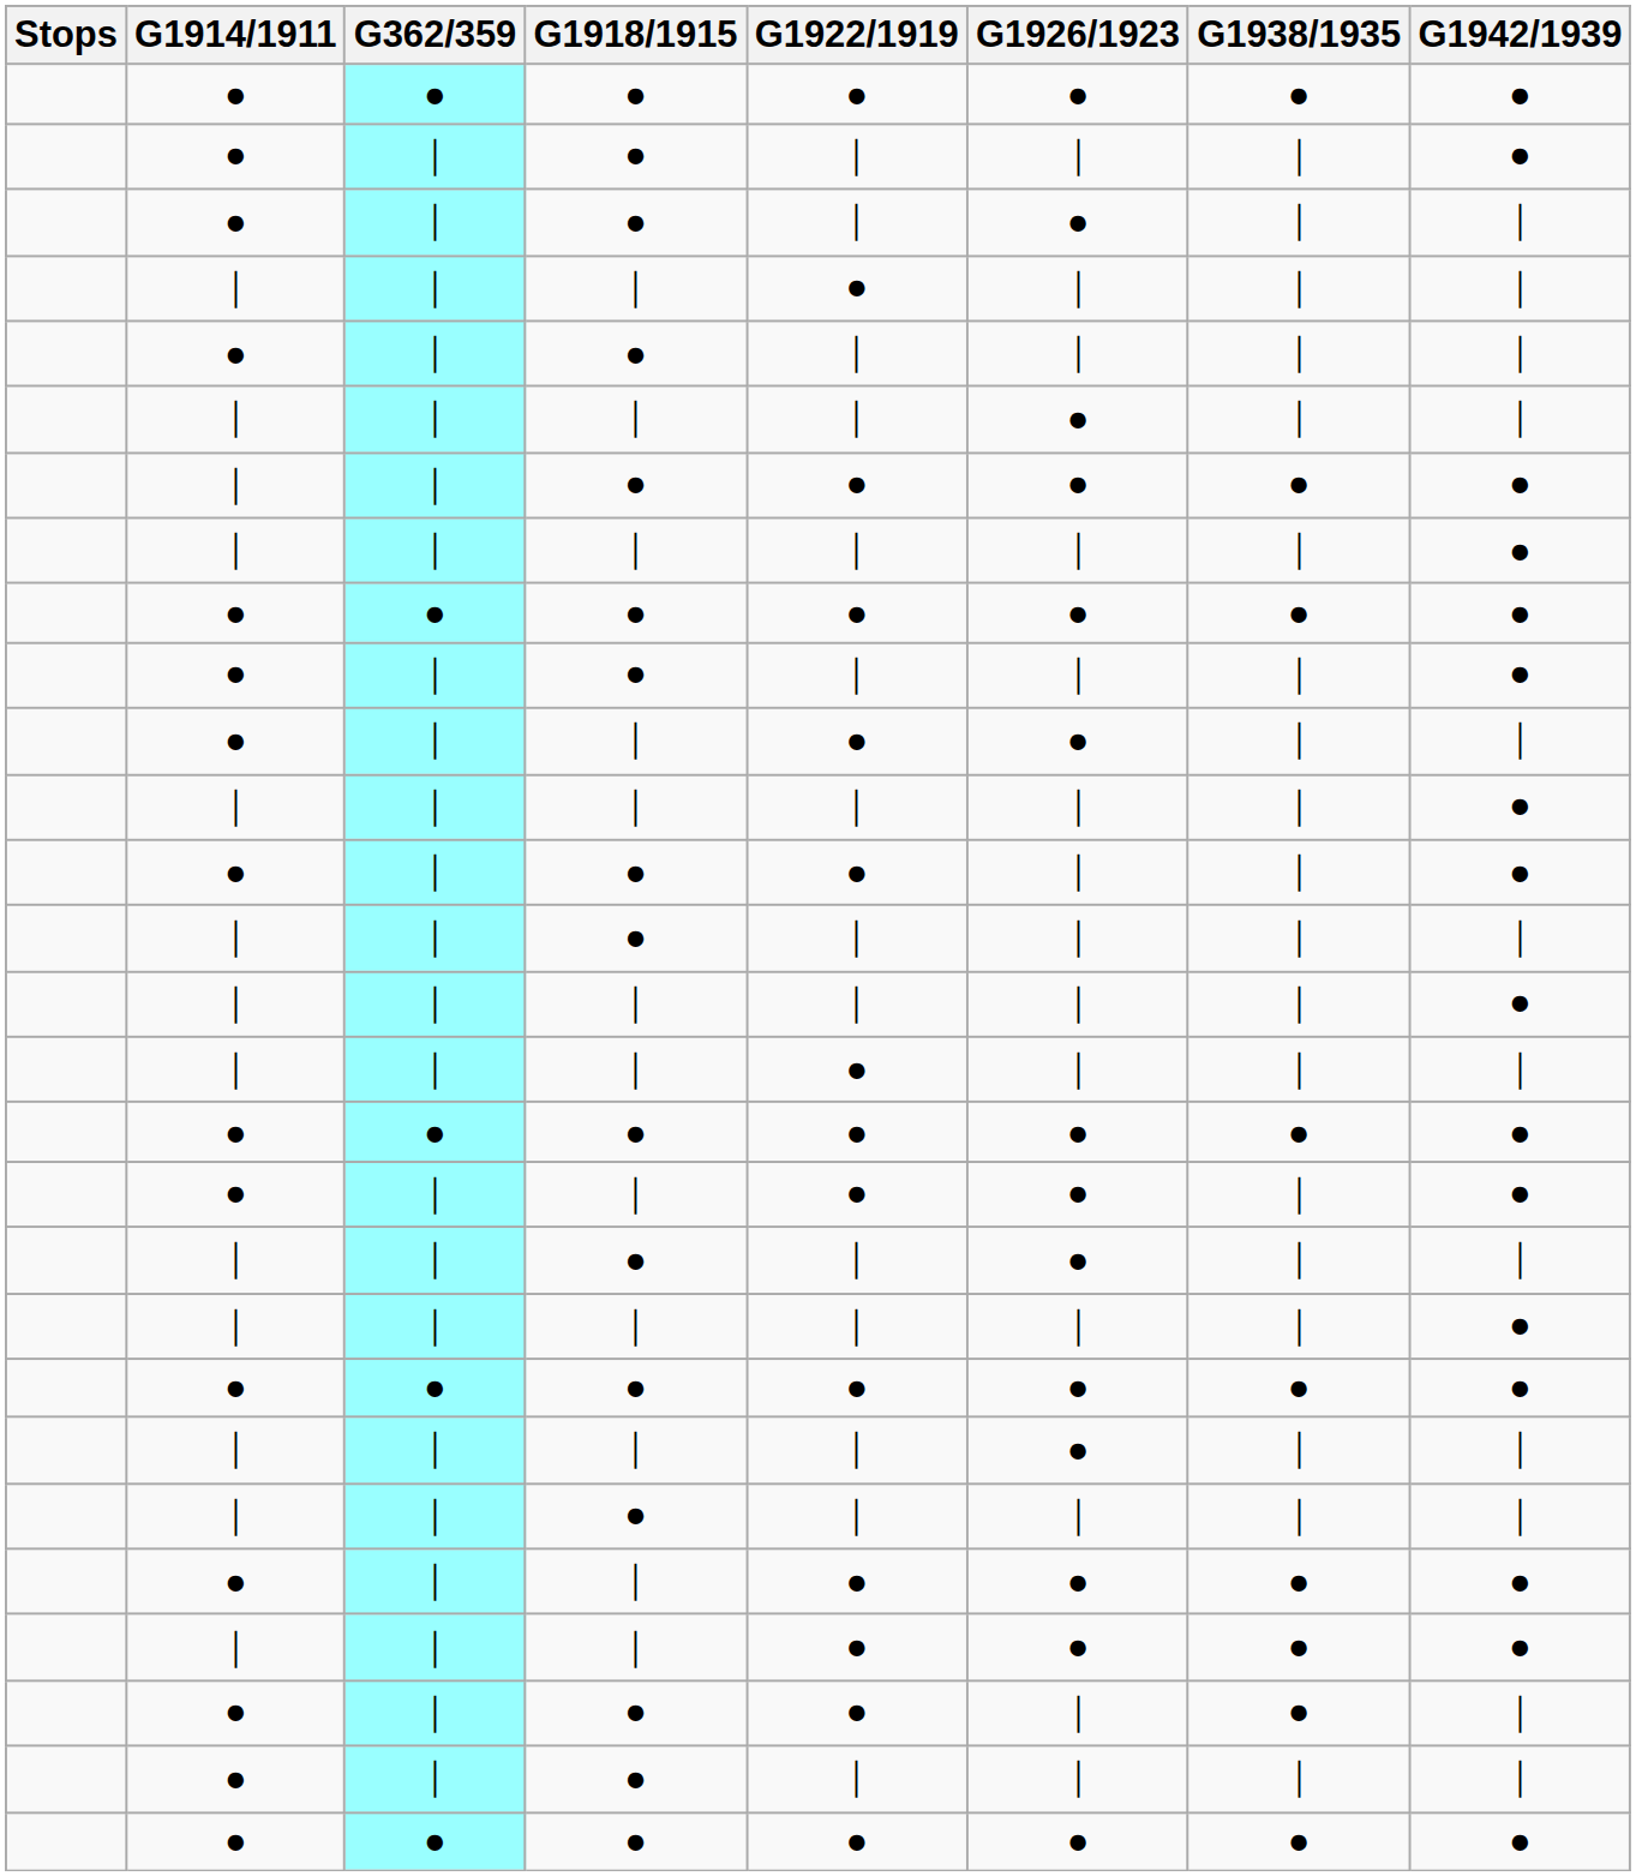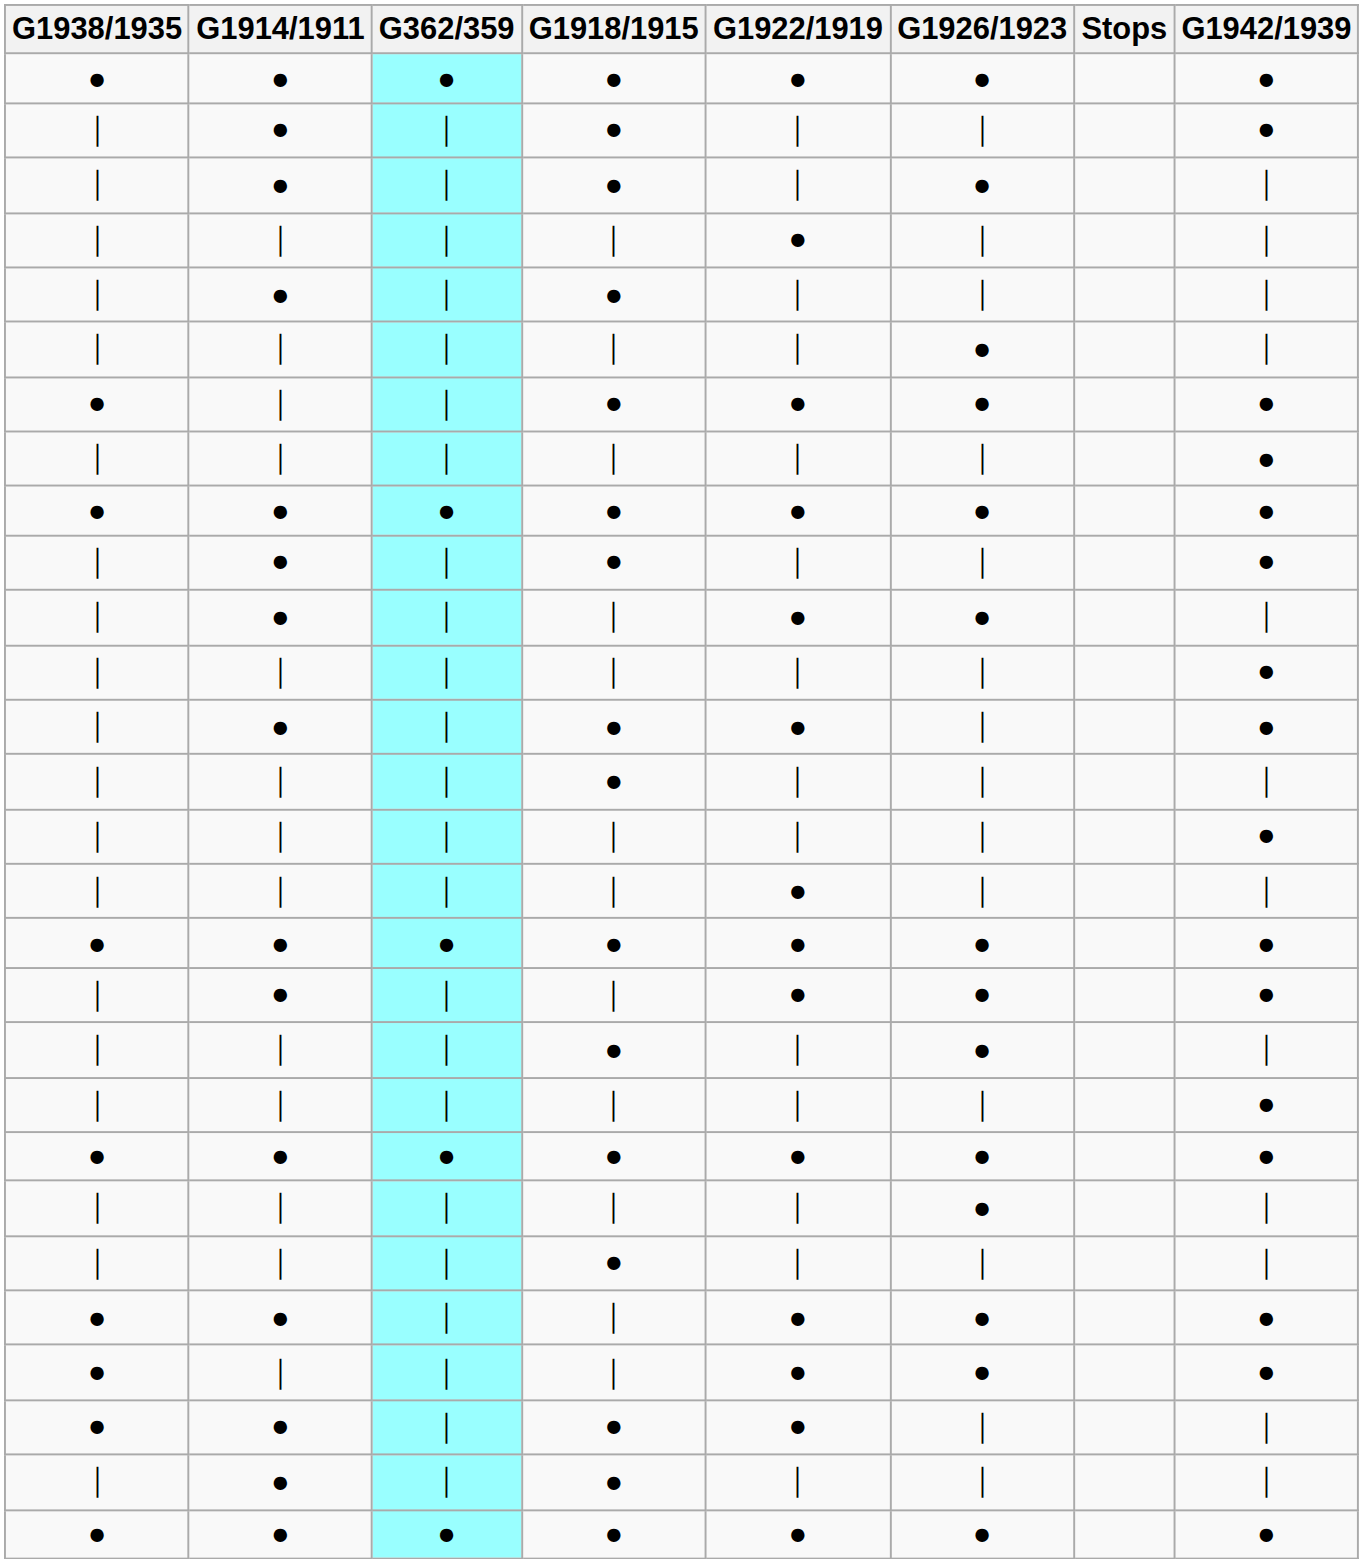columns swapped: Stops <-> G1938/1935
